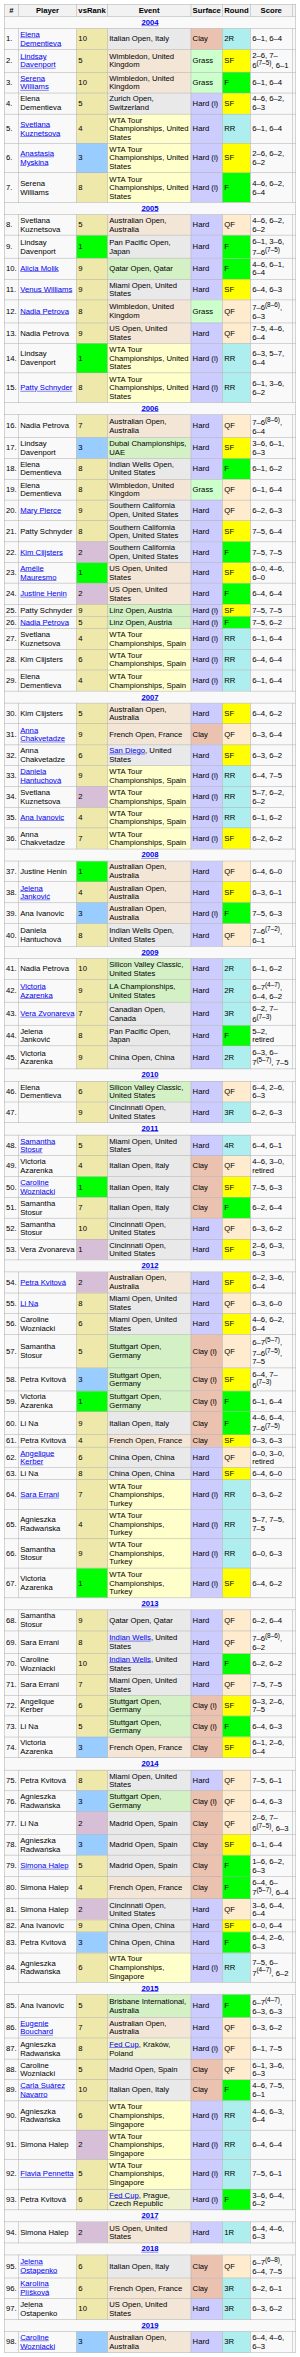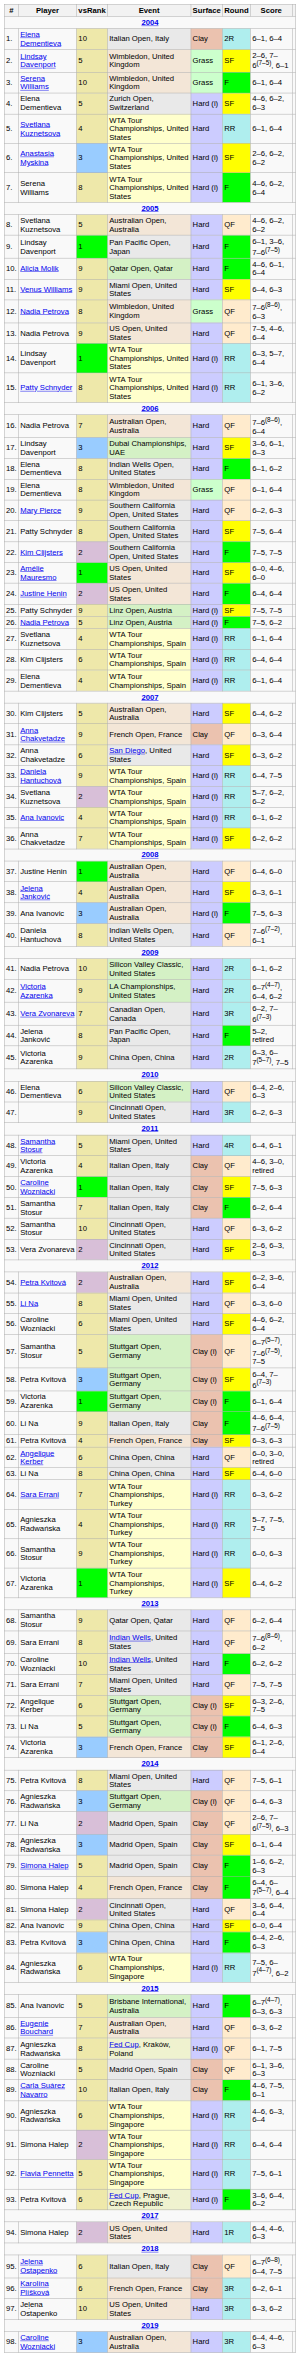53. | vsRank: 1 -> 2
